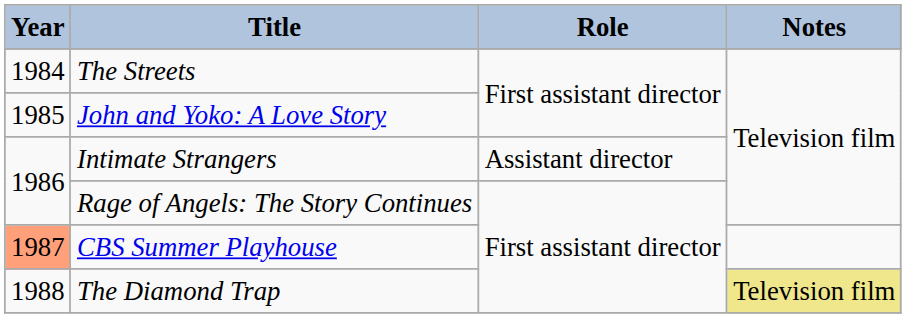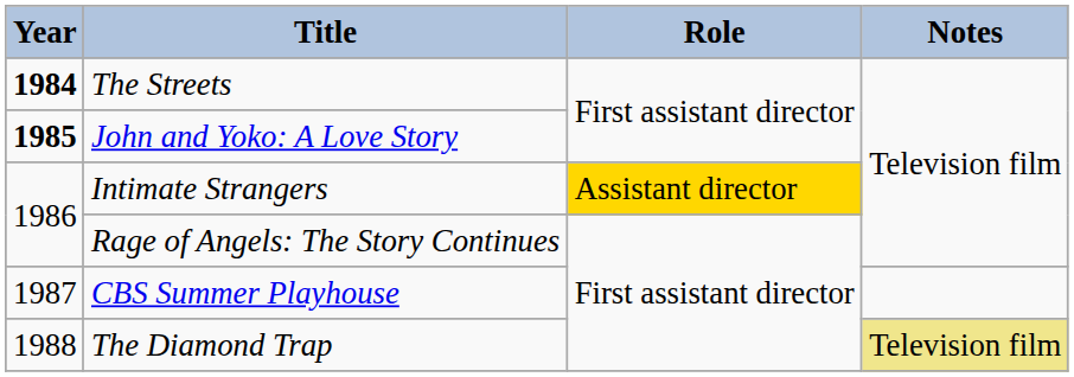The Streets | Year: normal -> bold
John and Yoko: A Love Story | Year: normal -> bold
Intimate Strangers | Role: no background -> gold background
CBS Summer Playhouse | Year: lightsalmon background -> no background
